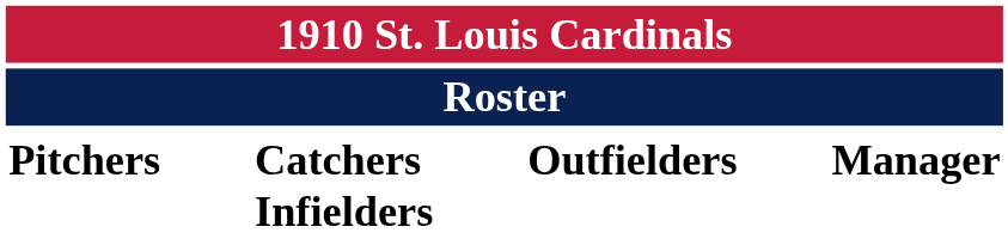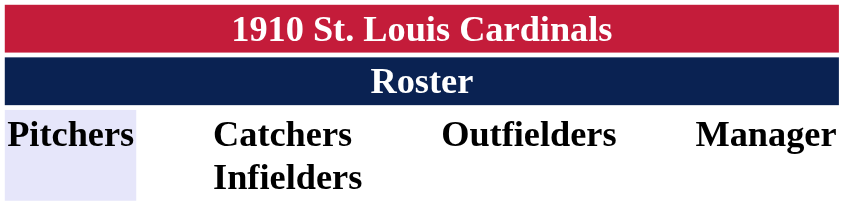Pitchers | column 1: no background -> lavender background
